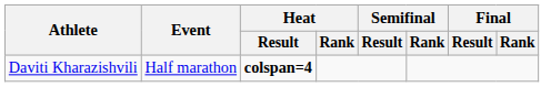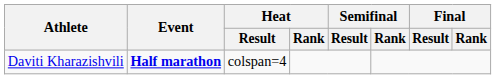Daviti Kharazishvili | Event: normal -> bold
Daviti Kharazishvili | Heat / Result: bold -> normal
